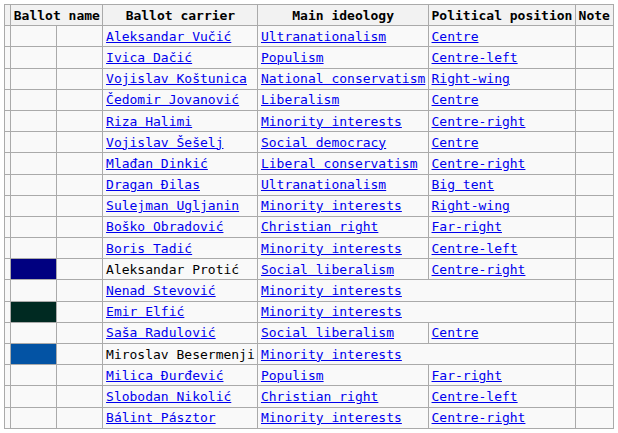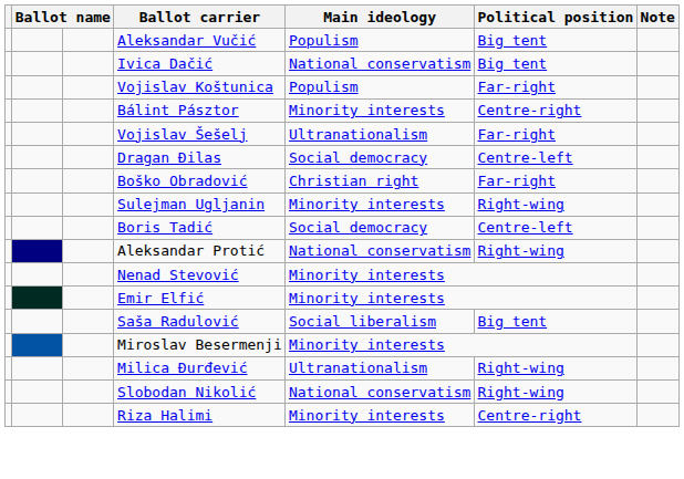Aleksandar Vučić | Main ideology: Ultranationalism -> Populism
Aleksandar Vučić | Political position: Centre -> Big tent
Ivica Dačić | Main ideology: Populism -> National conservatism
Ivica Dačić | Political position: Centre-left -> Big tent
Vojislav Koštunica | Main ideology: National conservatism -> Populism
Vojislav Koštunica | Political position: Right-wing -> Far-right
- row: Čedomir Jovanović | Liberalism | Centre
rows swapped: Bálint Pásztor <-> Riza Halimi
Vojislav Šešelj | Main ideology: Social democracy -> Ultranationalism
Vojislav Šešelj | Political position: Centre -> Far-right
- row: Mlađan Dinkić | Liberal conservatism | Centre-right
Dragan Đilas | Main ideology: Ultranationalism -> Social democracy
Dragan Đilas | Political position: Big tent -> Centre-left
rows swapped: Boško Obradović <-> Sulejman Ugljanin
Boris Tadić | Main ideology: Minority interests -> Social democracy
Aleksandar Protić | Main ideology: Social liberalism -> National conservatism
Aleksandar Protić | Political position: Centre-right -> Right-wing
Saša Radulović | Political position: Centre -> Big tent
Milica Đurđević | Main ideology: Populism -> Ultranationalism
Milica Đurđević | Political position: Far-right -> Right-wing
Slobodan Nikolić | Main ideology: Christian right -> National conservatism
Slobodan Nikolić | Political position: Centre-left -> Right-wing
